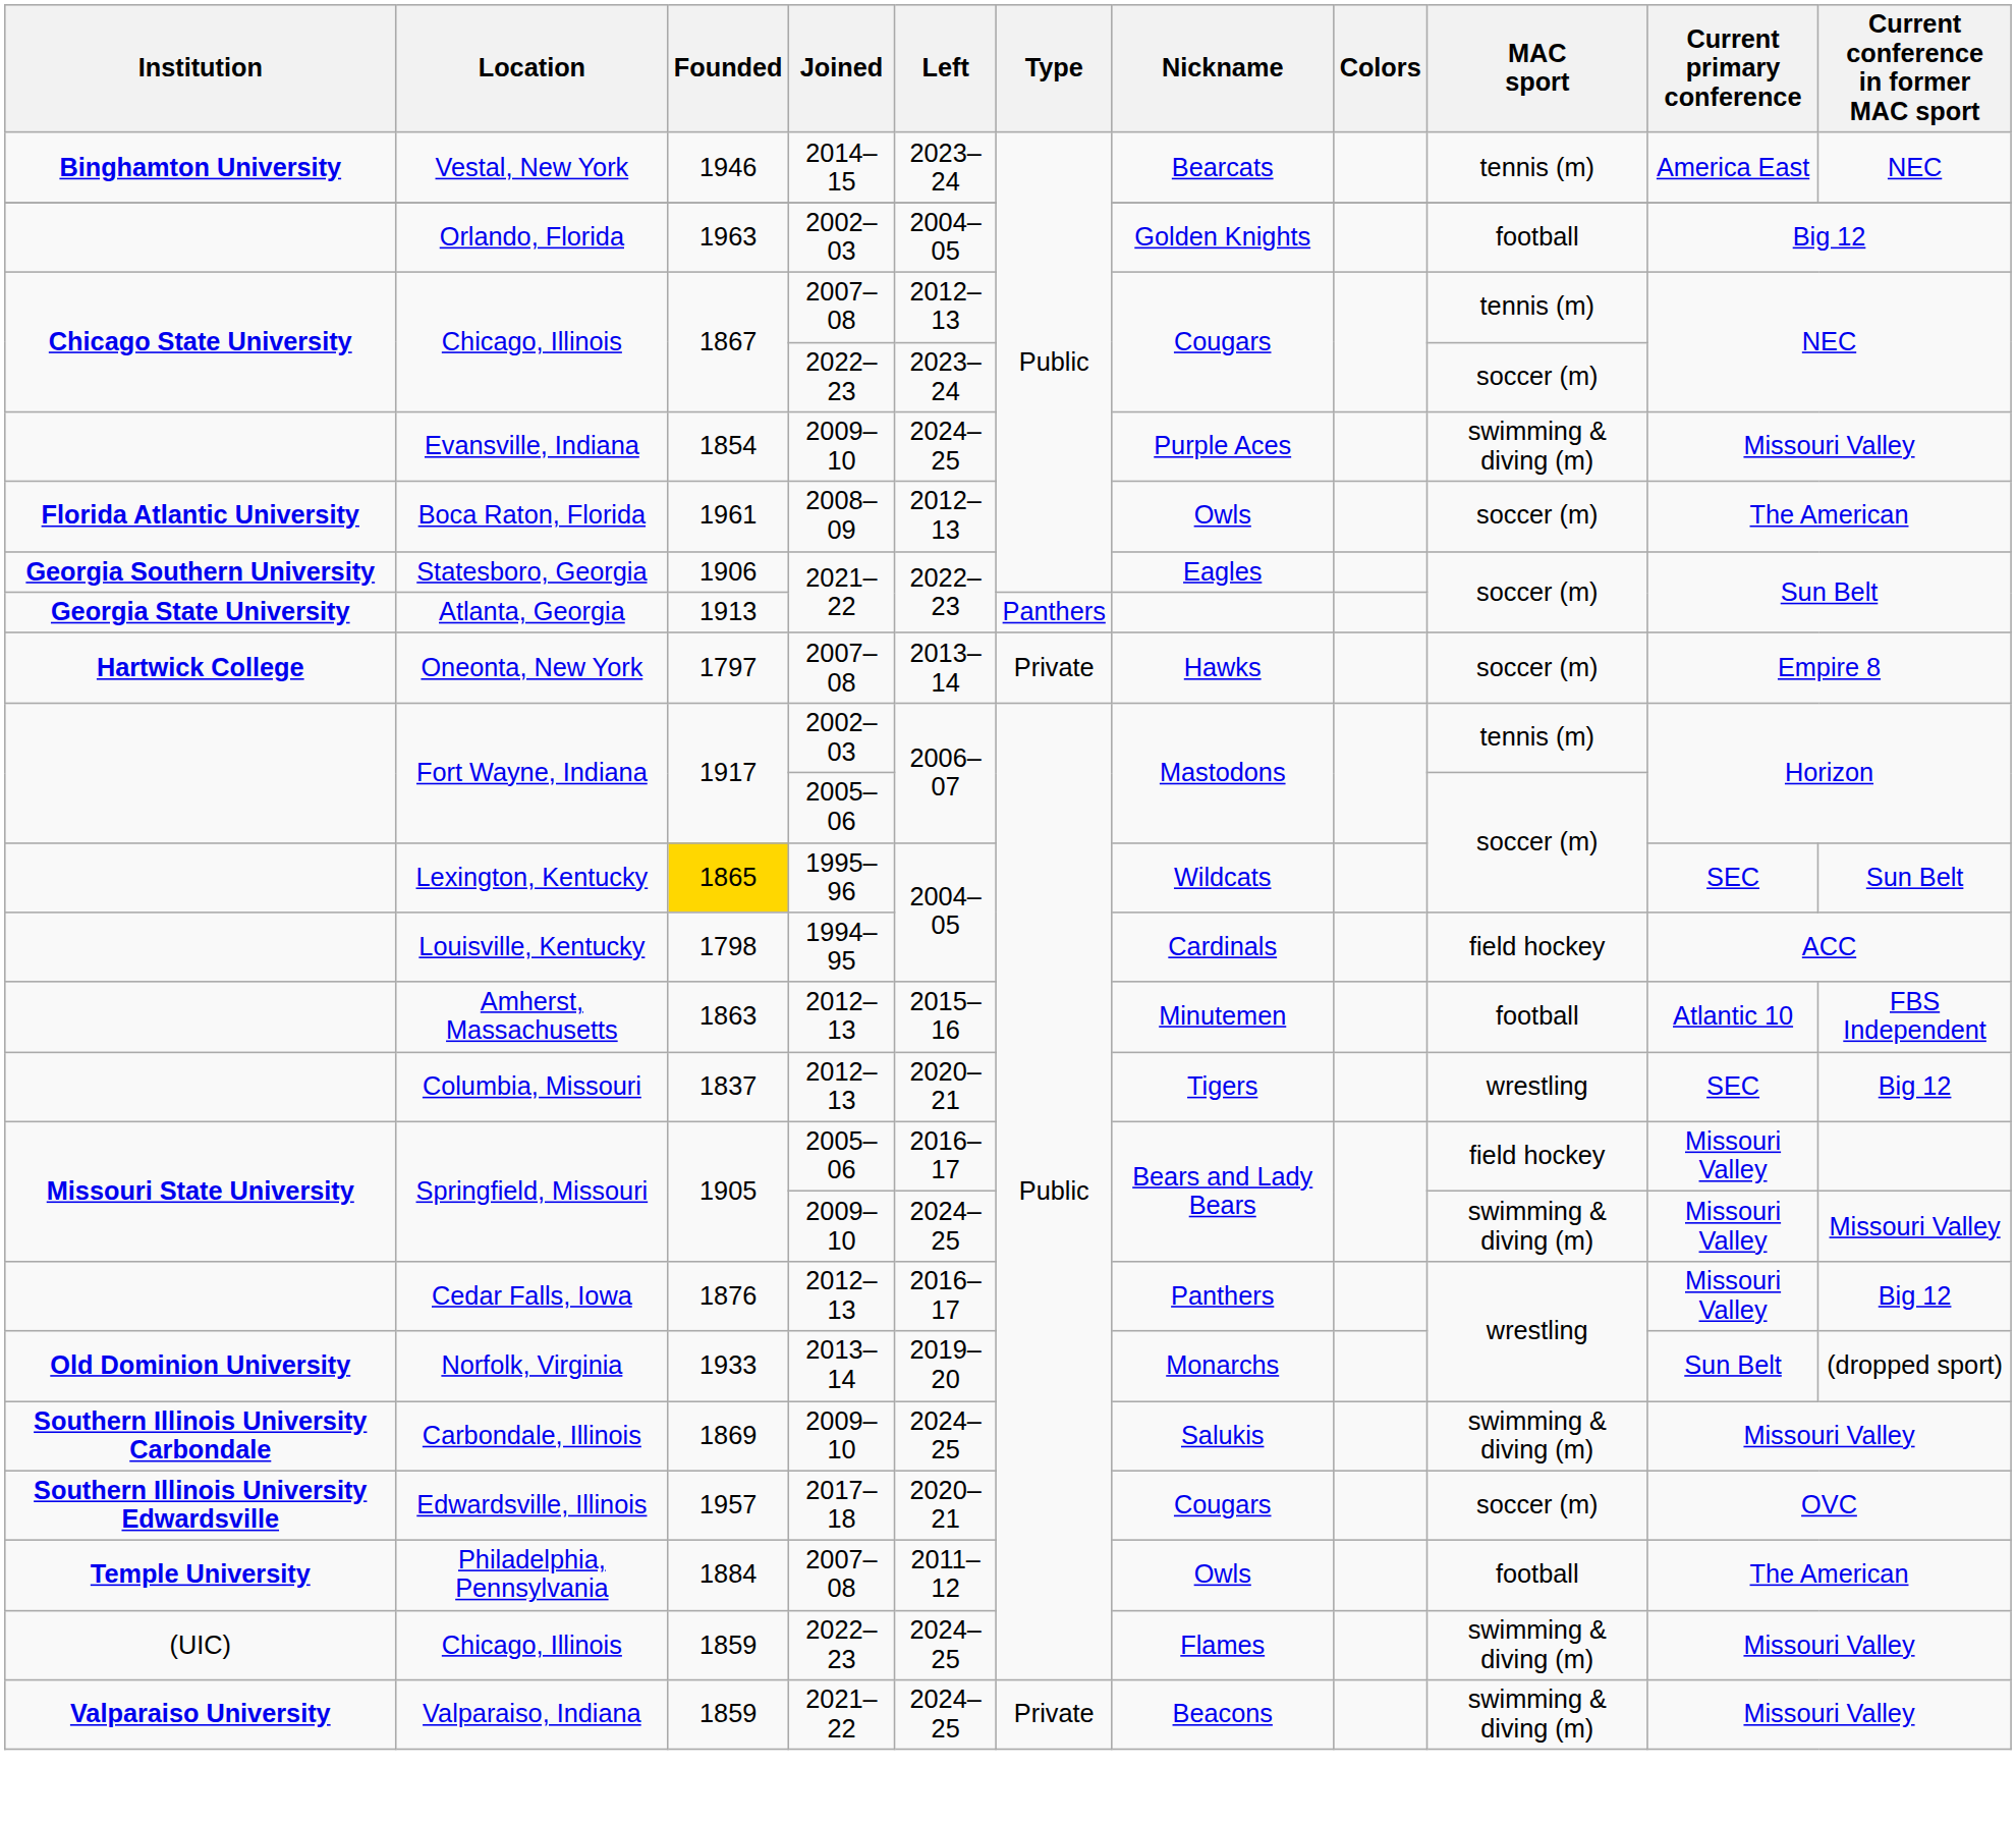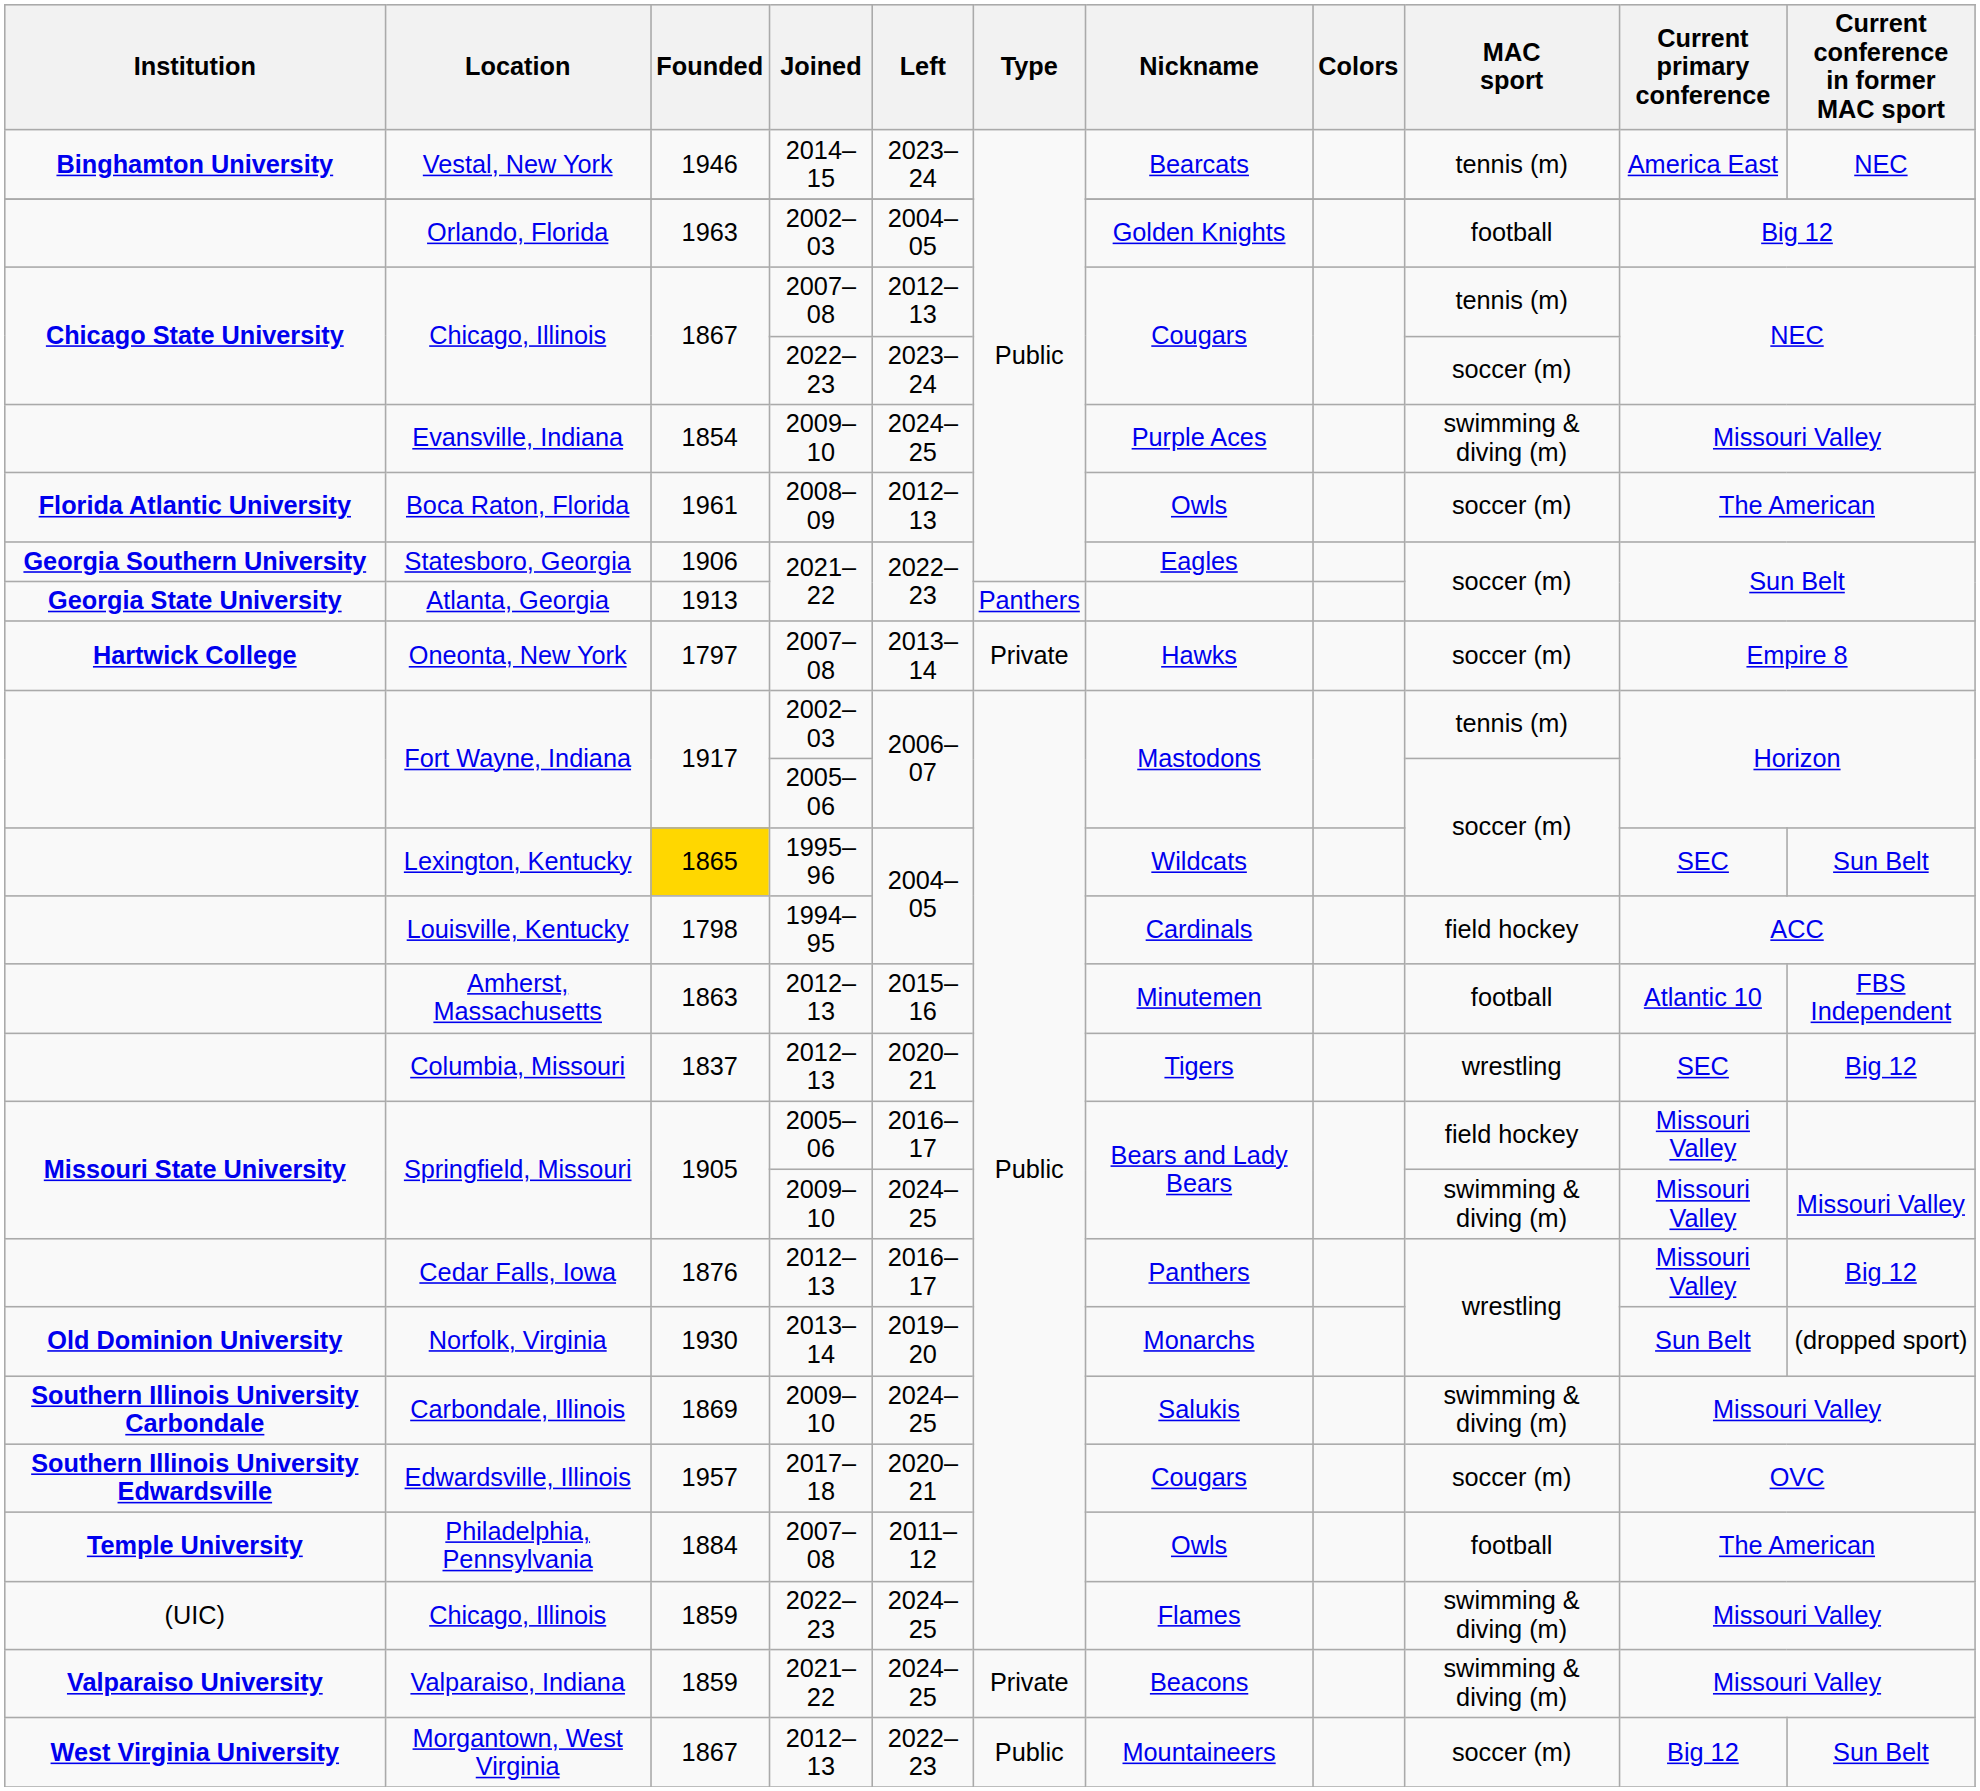Norfolk, Virginia | Founded: 1933 -> 1930
+ row: West Virginia University | Morgantown, West Virginia | 1867 | 2012–13 | 2022–23 | Public | Mountaineers | soccer (m) | Big 12 | Sun Belt
